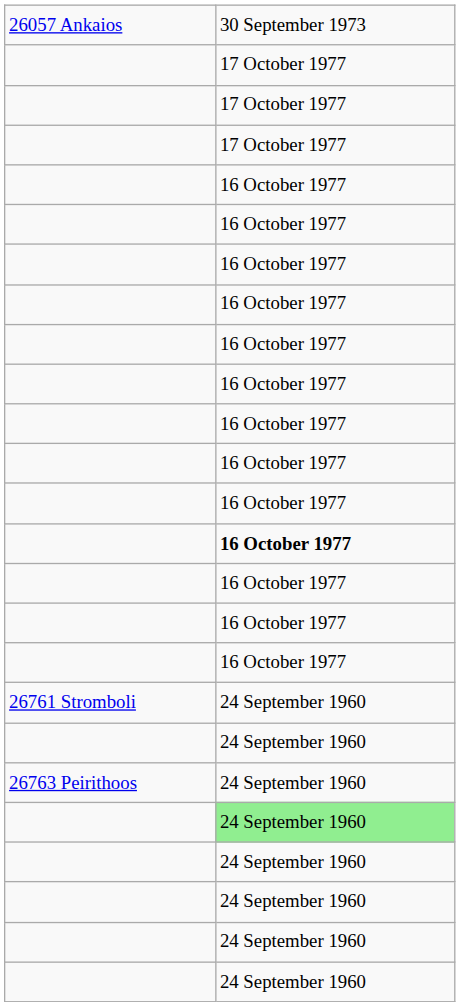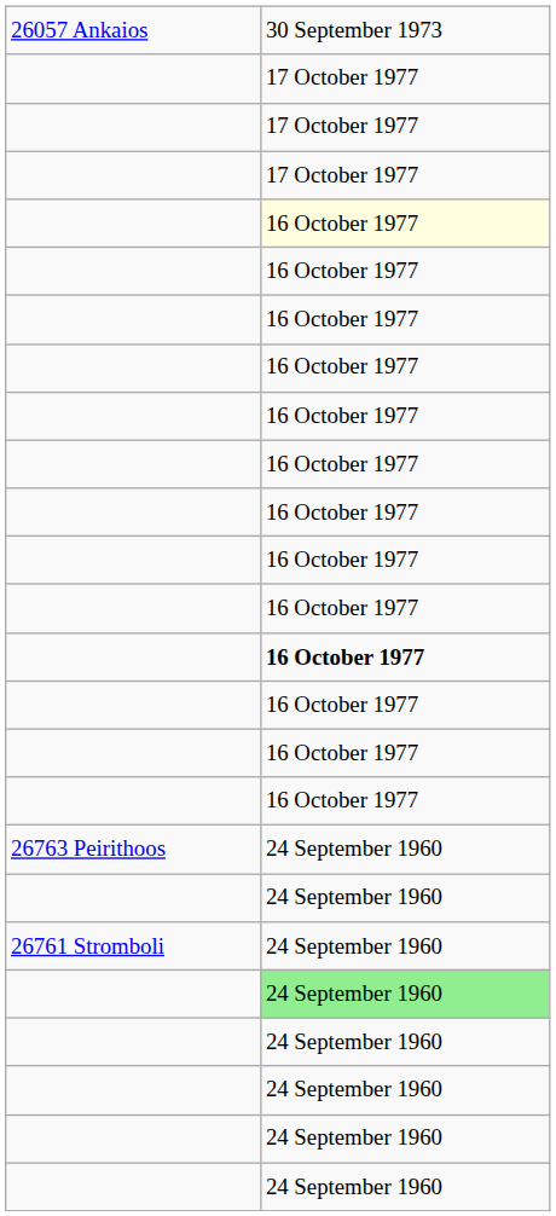row 5 | column 2: no background -> lightyellow background
row 18 | column 1: 26761 Stromboli -> 26763 Peirithoos
row 20 | column 1: 26763 Peirithoos -> 26761 Stromboli
